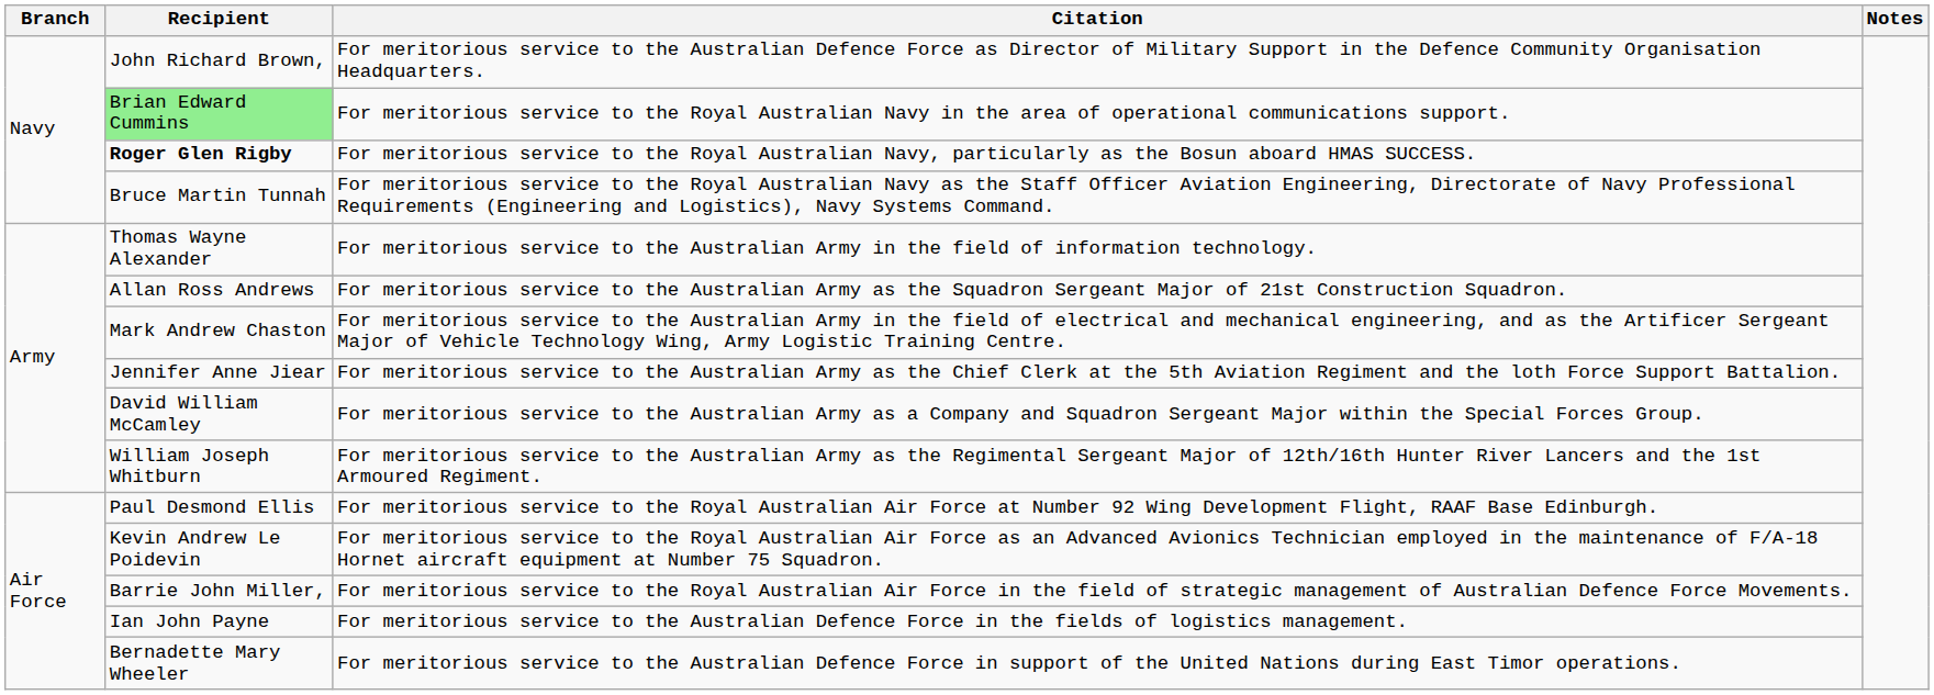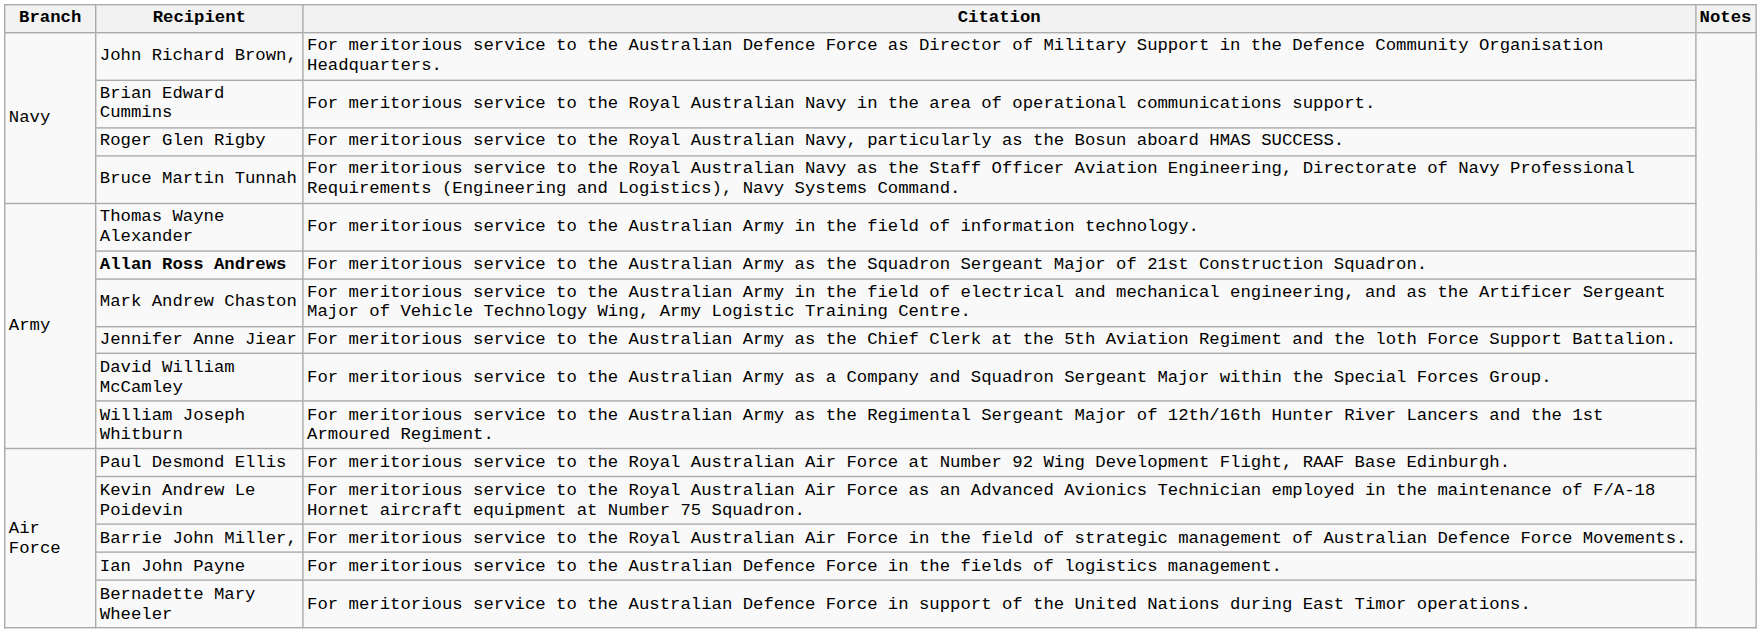Brian Edward Cummins | Recipient: lightgreen background -> no background
Roger Glen Rigby | Recipient: bold -> normal
Allan Ross Andrews | Recipient: normal -> bold
